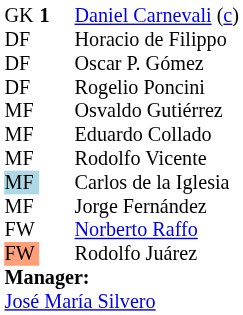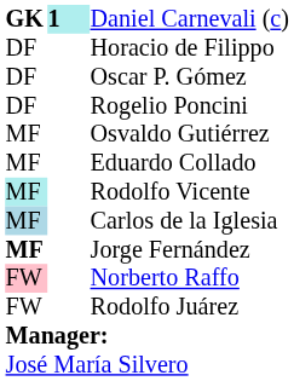Daniel Carnevali (c) | column 1: normal -> bold
Daniel Carnevali (c) | column 2: no background -> paleturquoise background
Rodolfo Vicente | column 1: no background -> paleturquoise background
Jorge Fernández | column 1: normal -> bold
Norberto Raffo | column 1: no background -> pink background
Rodolfo Juárez | column 1: lightsalmon background -> no background
